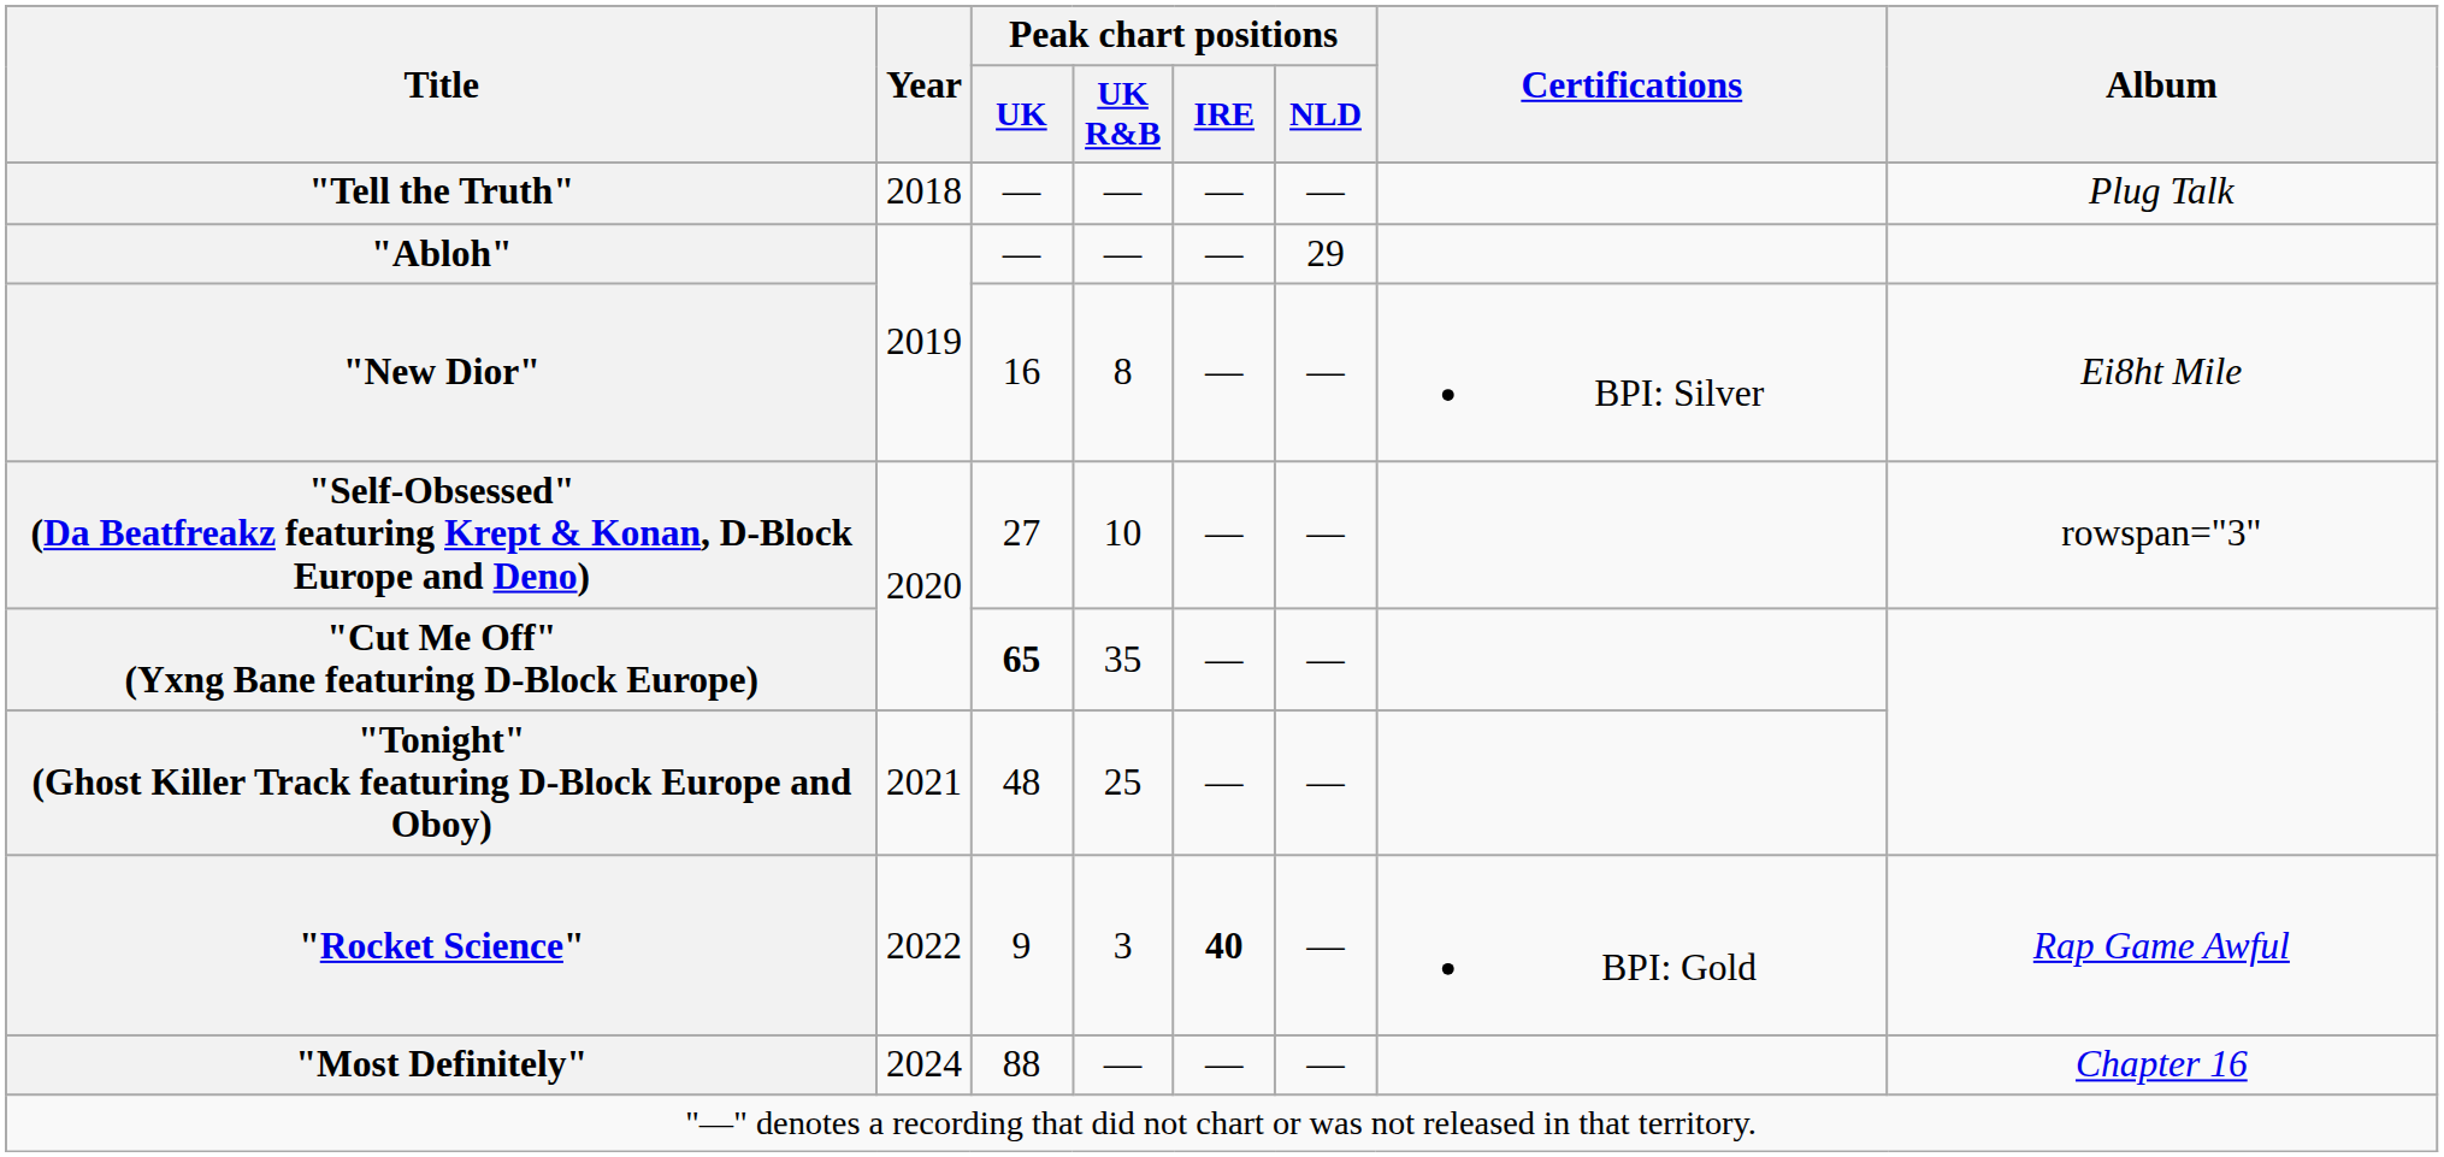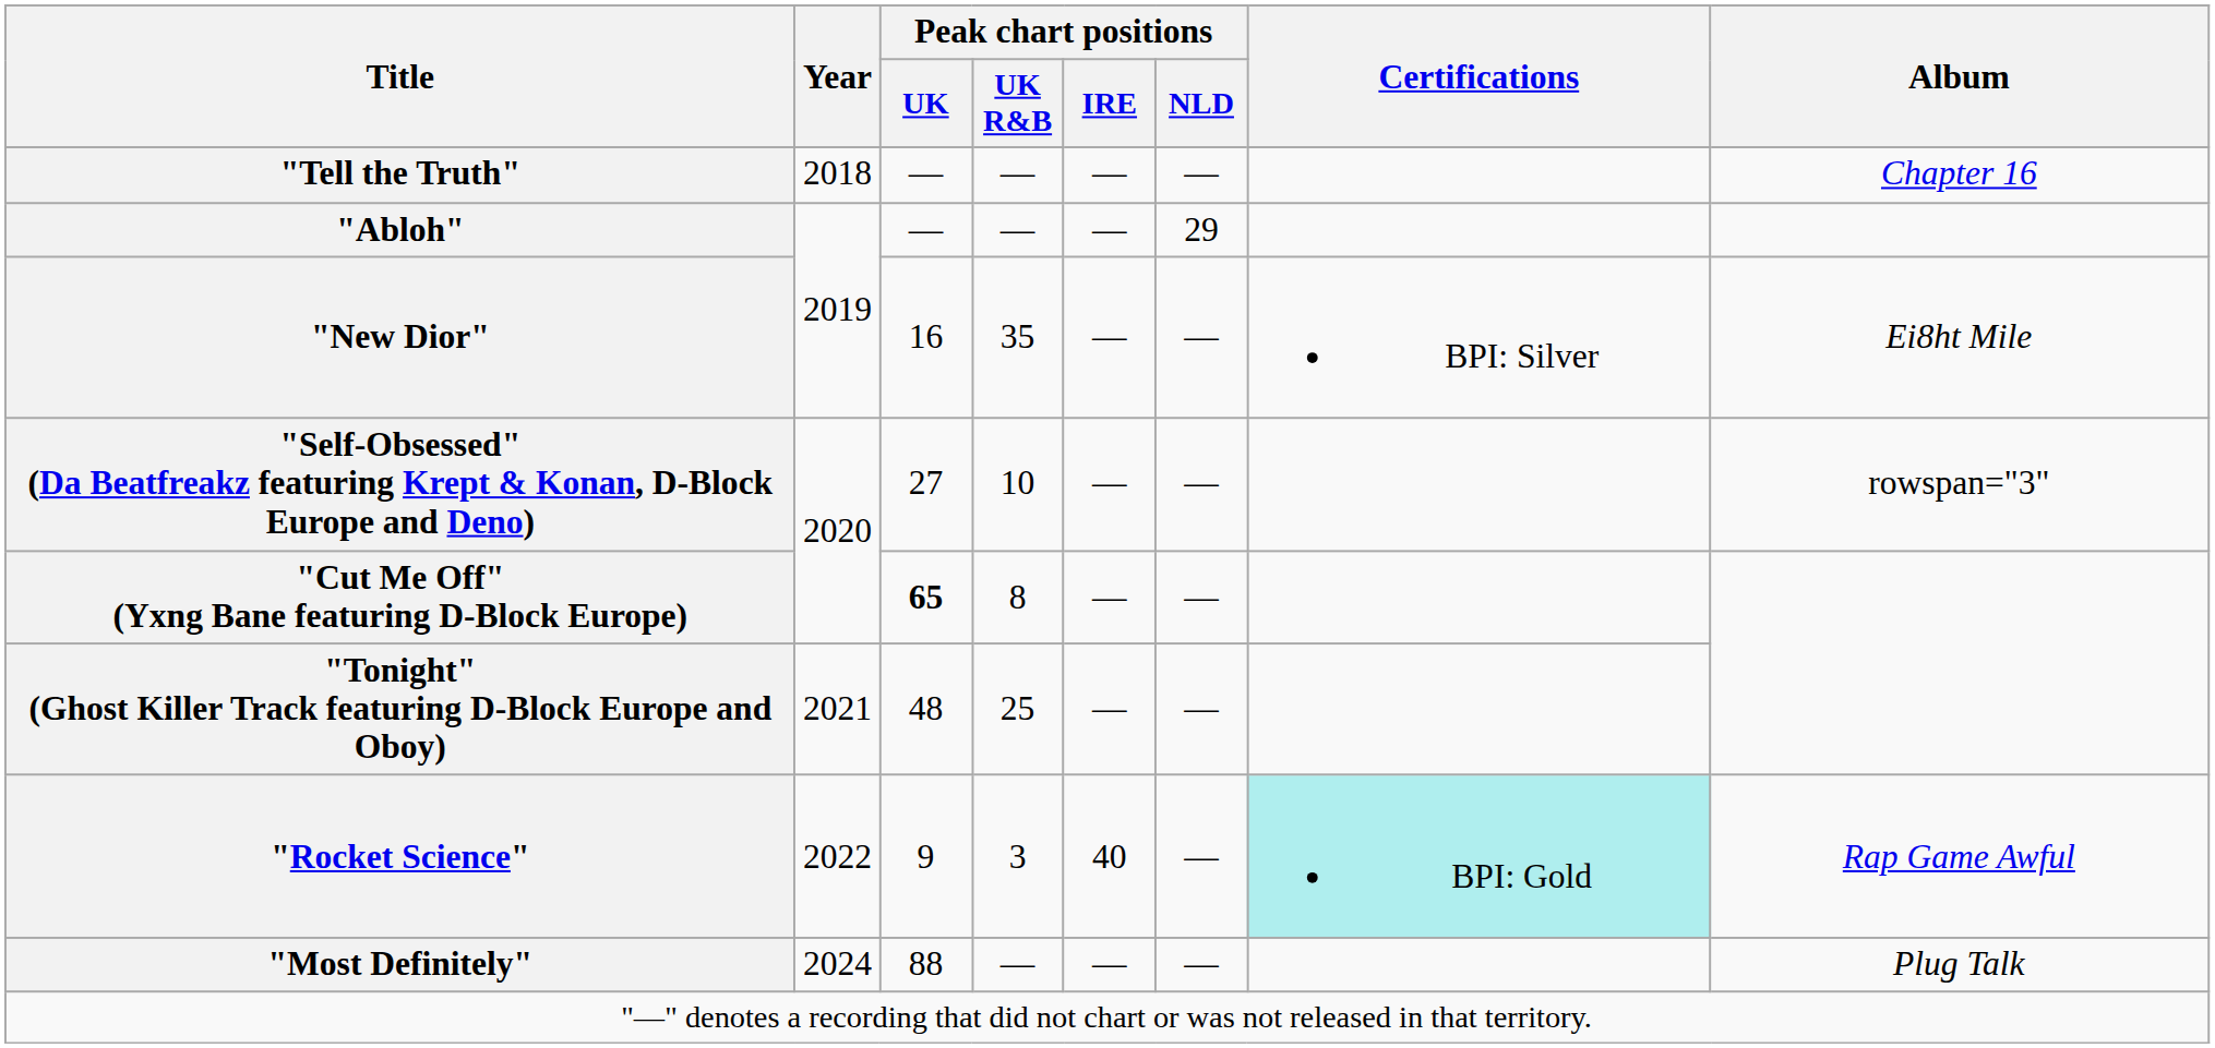"Tell the Truth" | Album: Plug Talk -> Chapter 16
"New Dior" | Peak chart positions / UK R&B: 8 -> 35
"Cut Me Off" (Yxng Bane featuring D-Block Europe) | Peak chart positions / UK R&B: 35 -> 8
"Rocket Science" | Peak chart positions / IRE: bold -> normal
"Rocket Science" | Certifications: no background -> paleturquoise background
"Most Definitely" | Album: Chapter 16 -> Plug Talk
